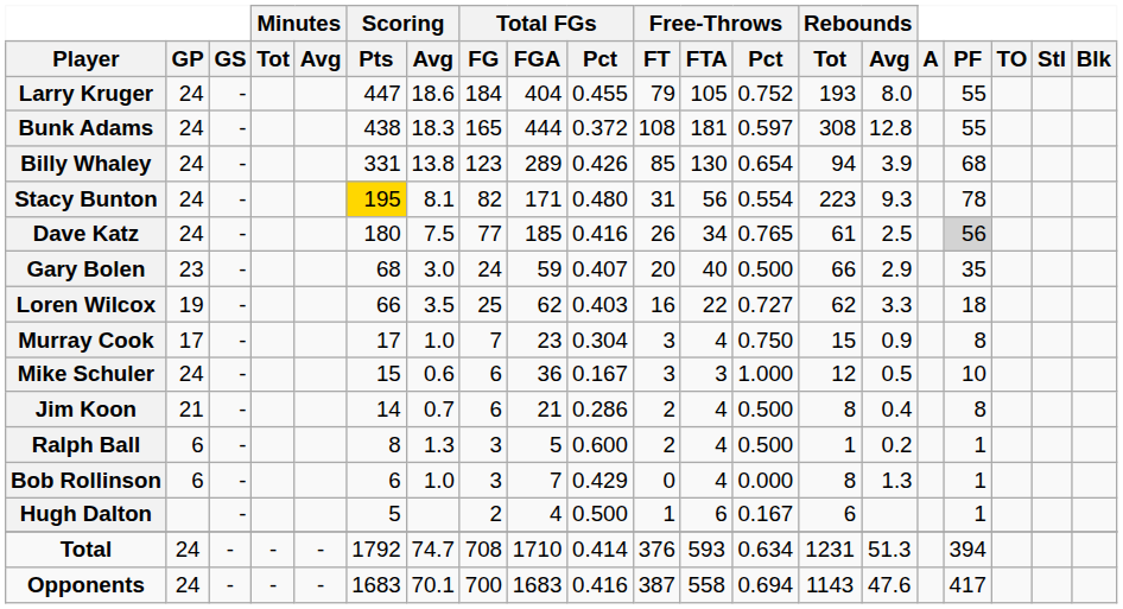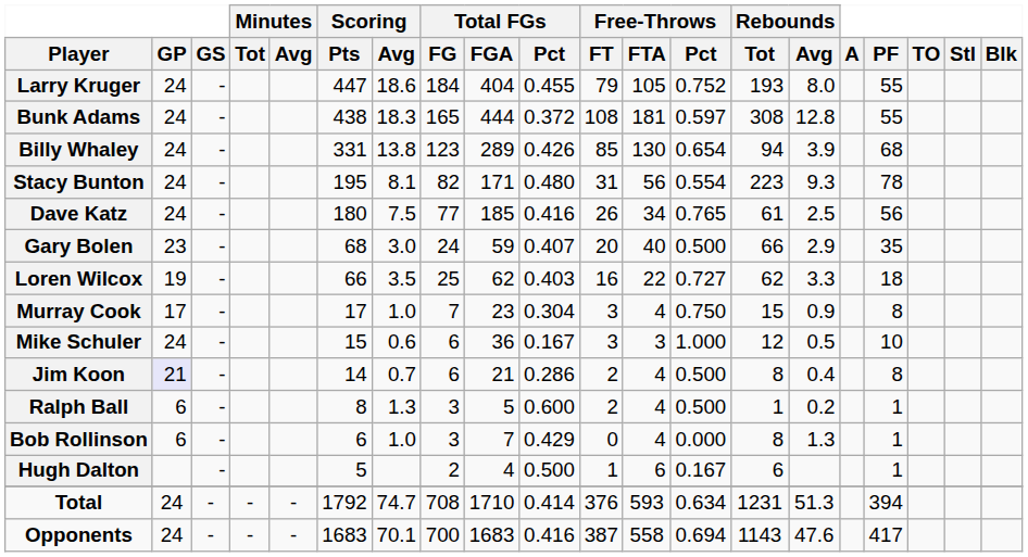Stacy Bunton | Scoring / Pts: gold background -> no background
Dave Katz | PF: lightgrey background -> no background
Jim Koon | GP: no background -> lavender background
